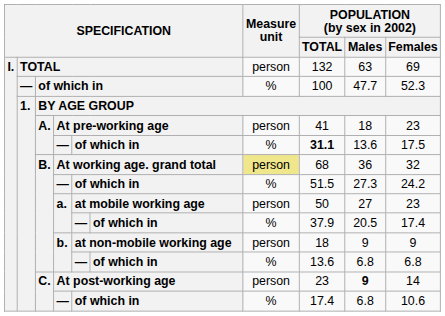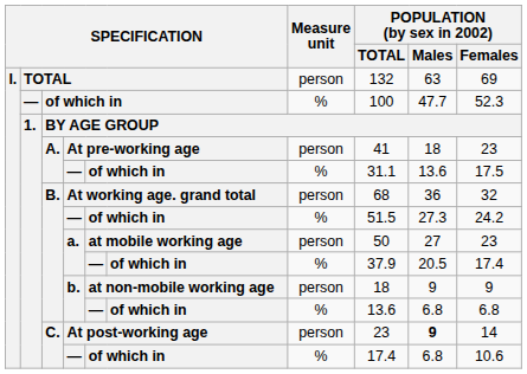A. / — | POPULATION (by sex in 2002) / TOTAL: bold -> normal
At working age. grand total | Measure unit: khaki background -> no background
